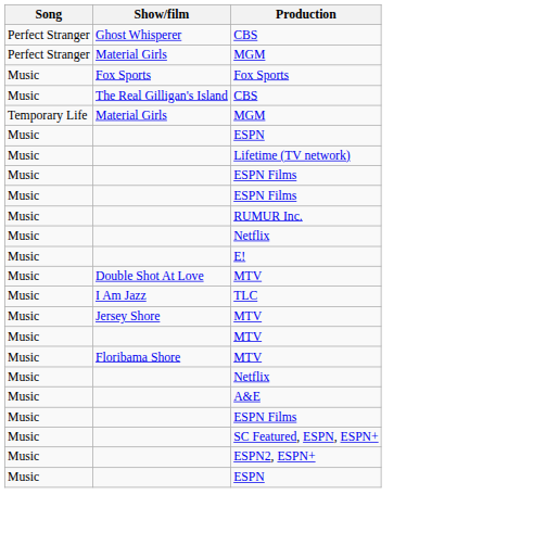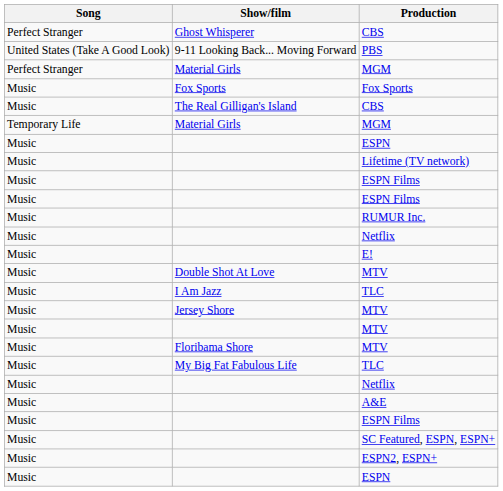+ row: United States (Take A Good Look) | 9-11 Looking Back... Moving Forward | PBS
+ row: Music | My Big Fat Fabulous Life | TLC
